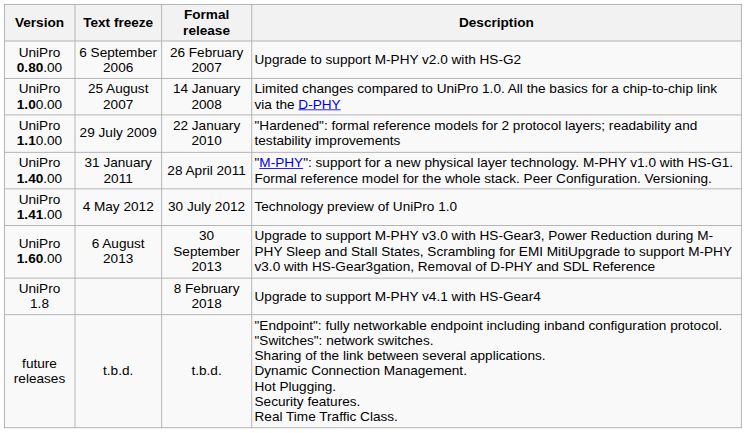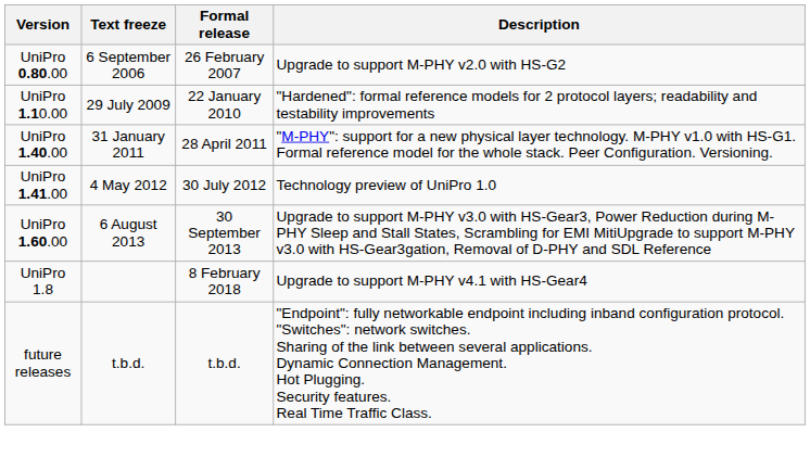- row: UniPro 1.00.00 | 25 August 2007 | 14 January 2008 | Limited changes compared to UniPro 1.0. All the basics for a chip-to-chip link via the D-PHY
